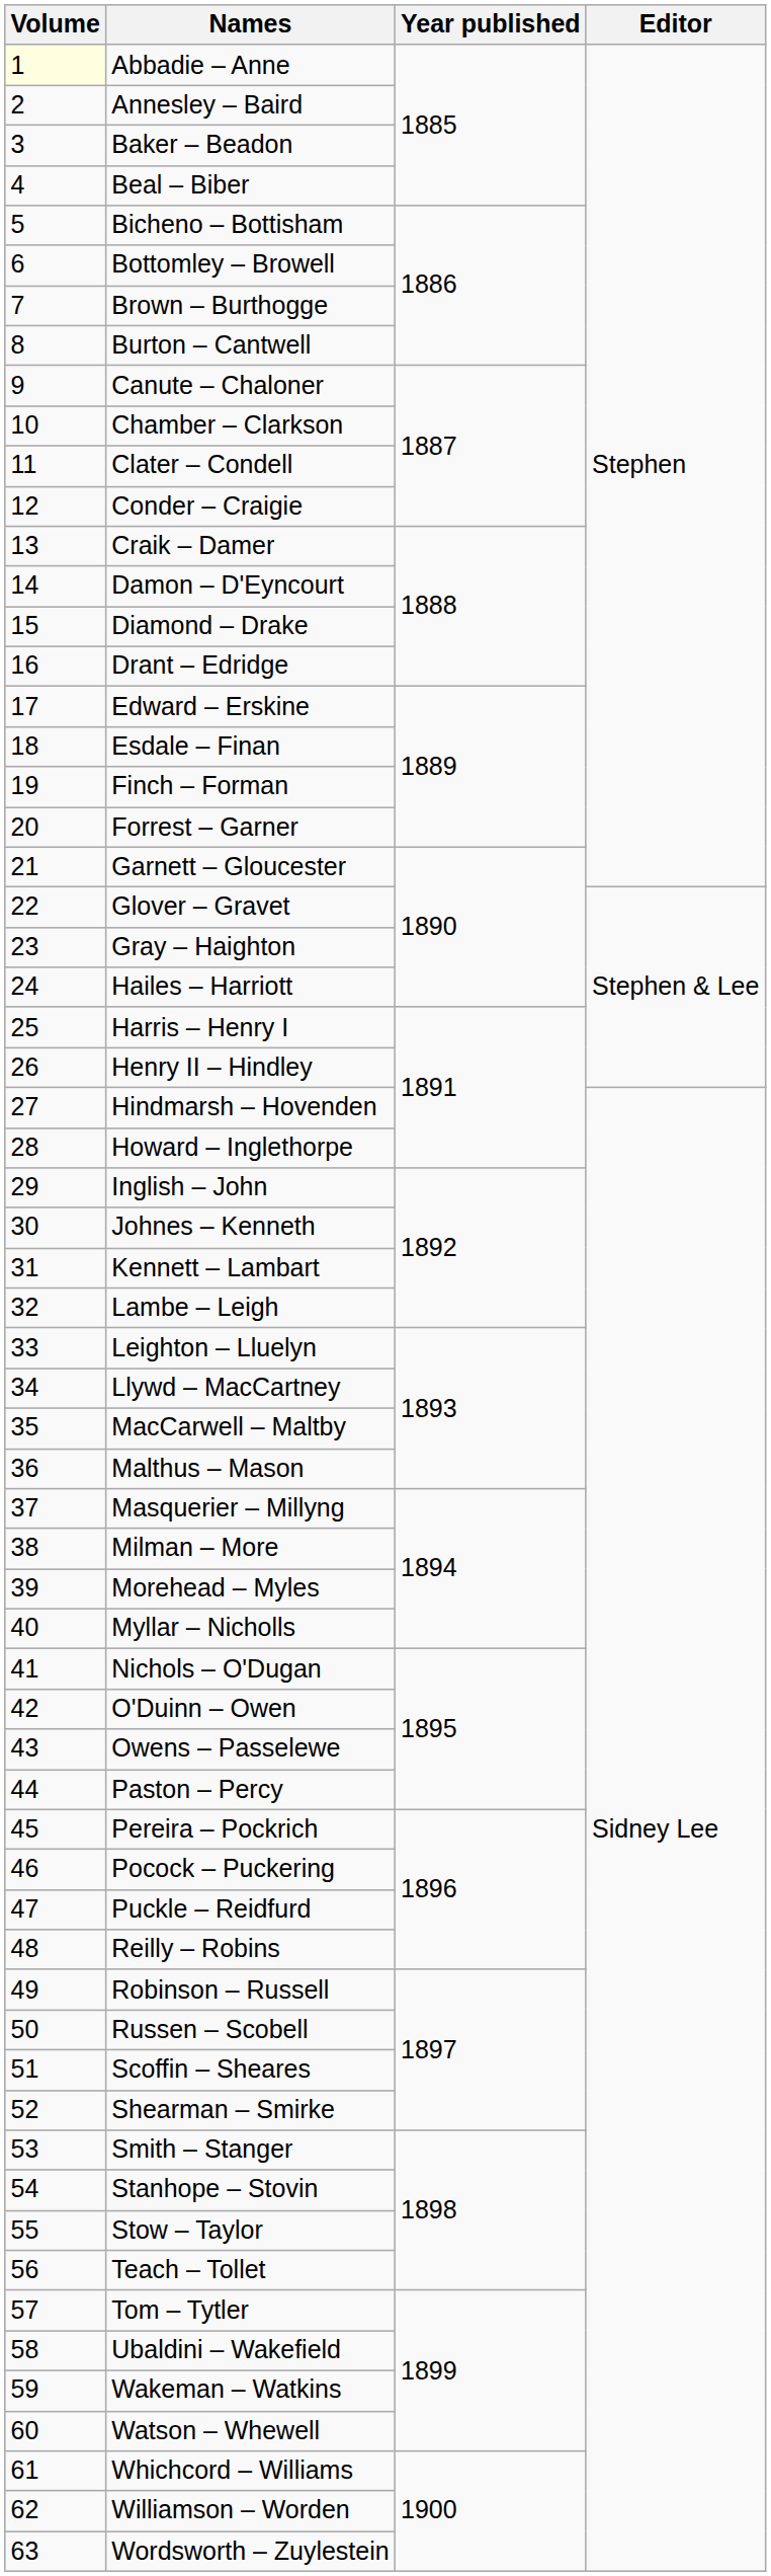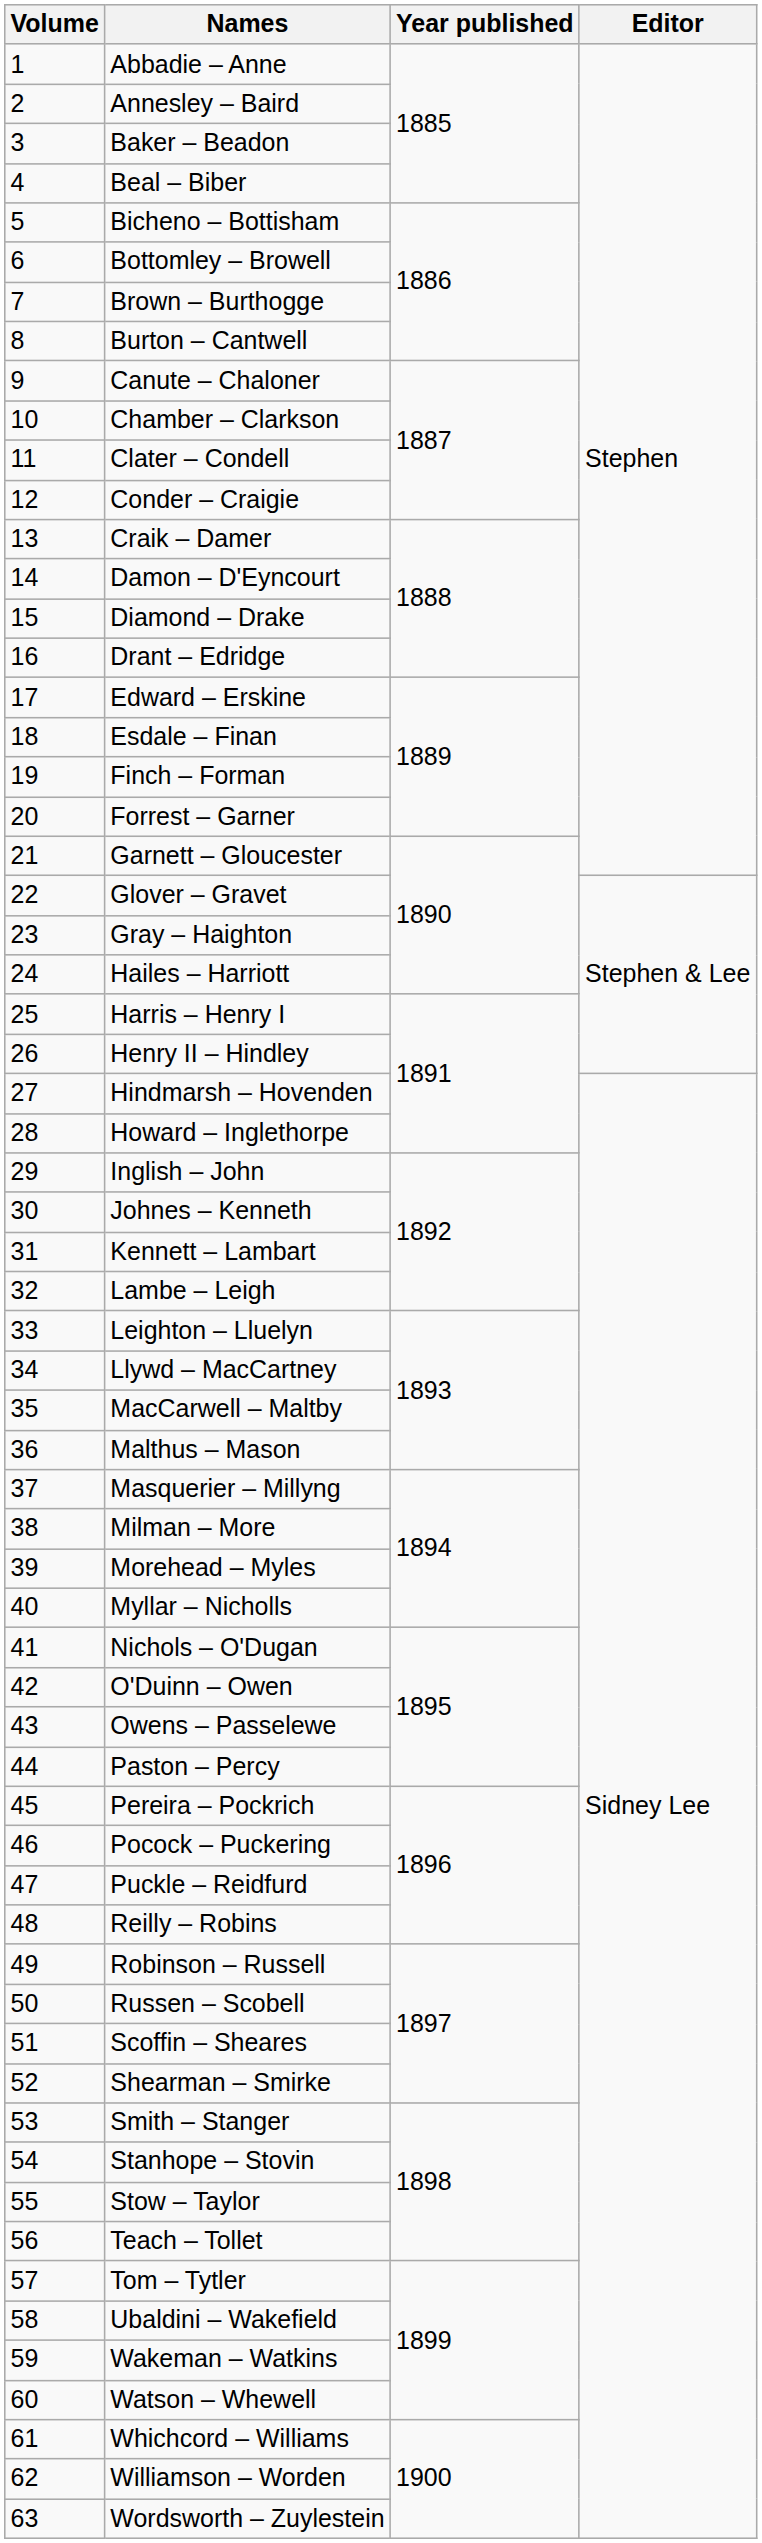Abbadie – Anne | Volume: lightyellow background -> no background
